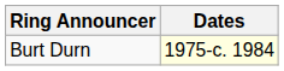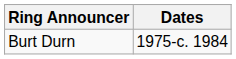Burt Durn | Dates: lightyellow background -> no background
